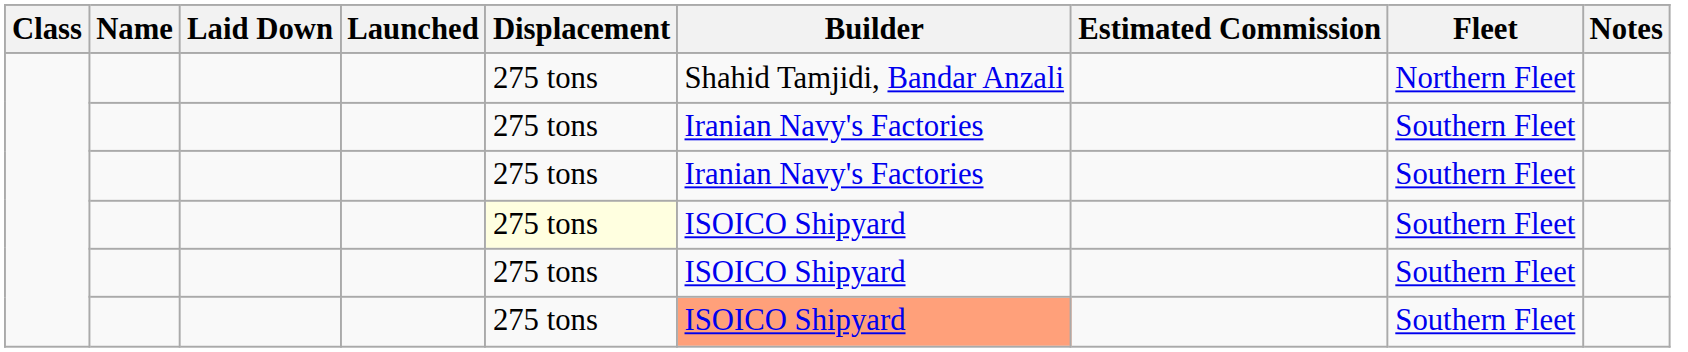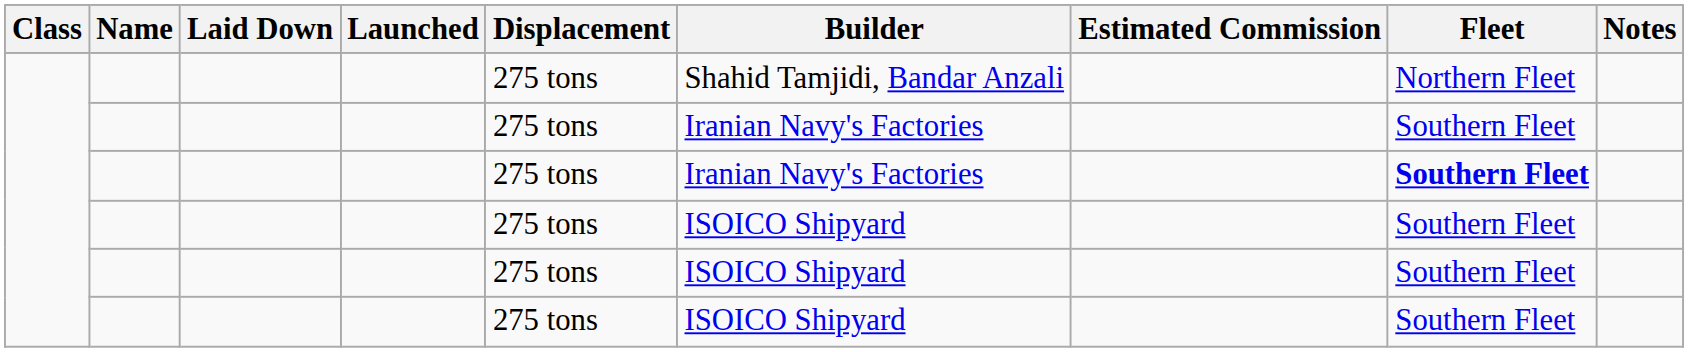row 4 | Fleet: normal -> bold
row 5 | Displacement: lightyellow background -> no background
row 7 | Builder: lightsalmon background -> no background
